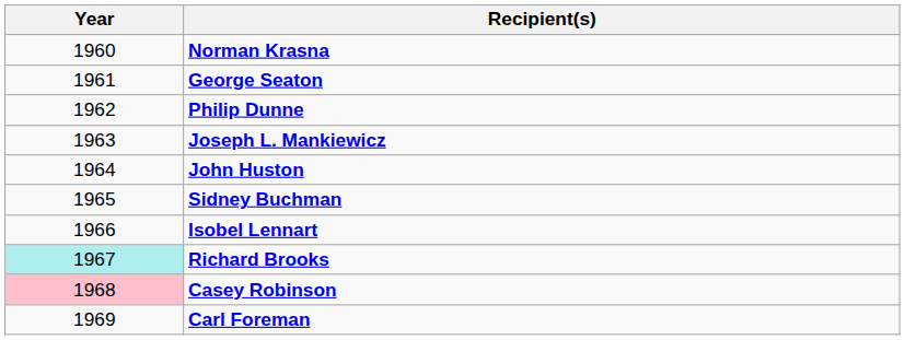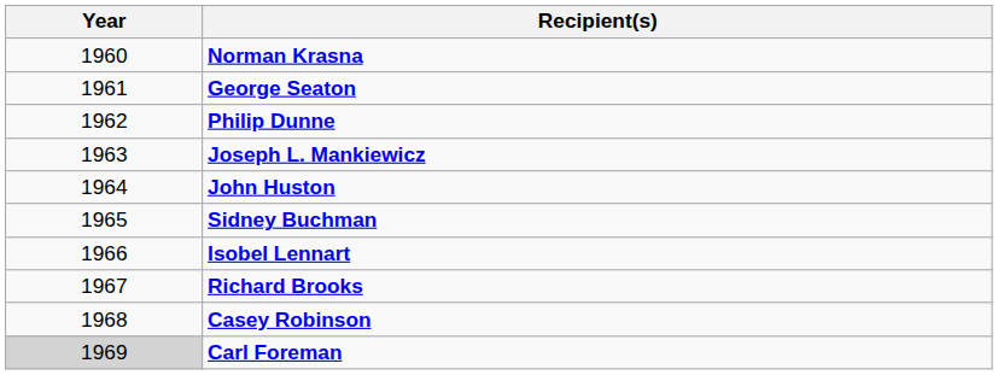Richard Brooks | Year: paleturquoise background -> no background
Casey Robinson | Year: pink background -> no background
Carl Foreman | Year: no background -> lightgrey background
